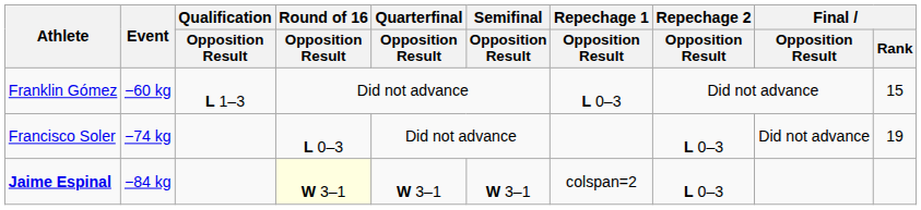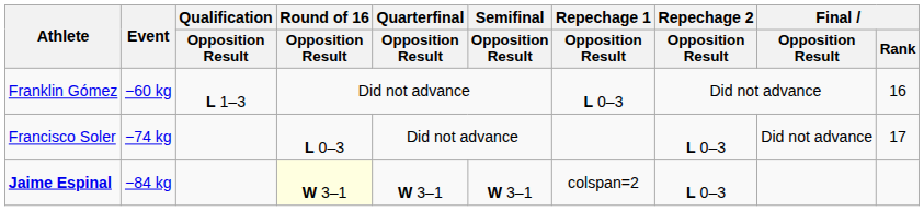Franklin Gómez | Final / Rank: 15 -> 16
Francisco Soler | Final / Rank: 19 -> 17
